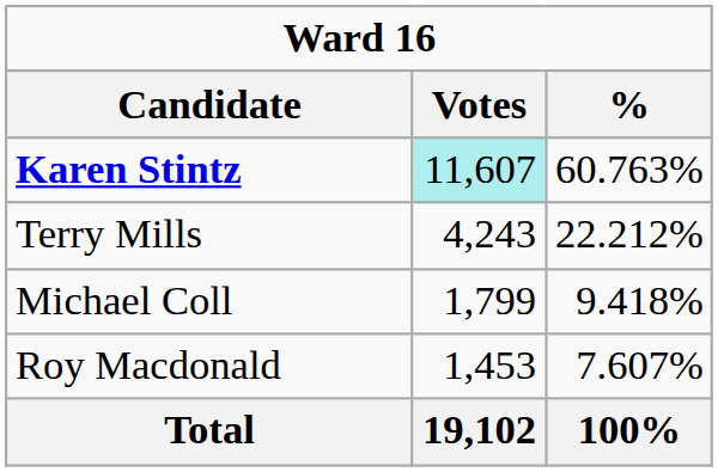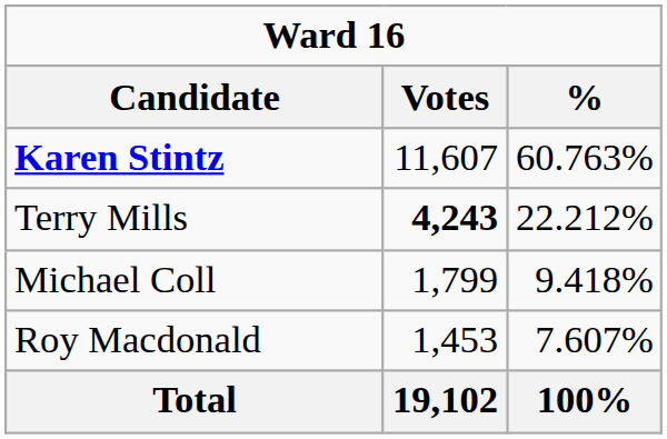Karen Stintz | Votes: paleturquoise background -> no background
Terry Mills | Votes: normal -> bold
